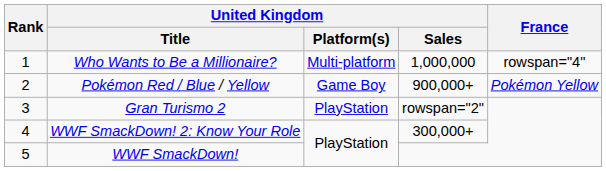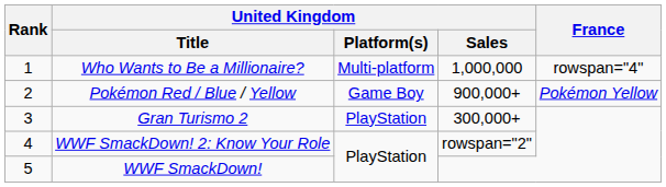Gran Turismo 2 | United Kingdom / Sales: rowspan="2" -> 300,000+
WWF SmackDown! 2: Know Your Role | United Kingdom / Sales: 300,000+ -> rowspan="2"
